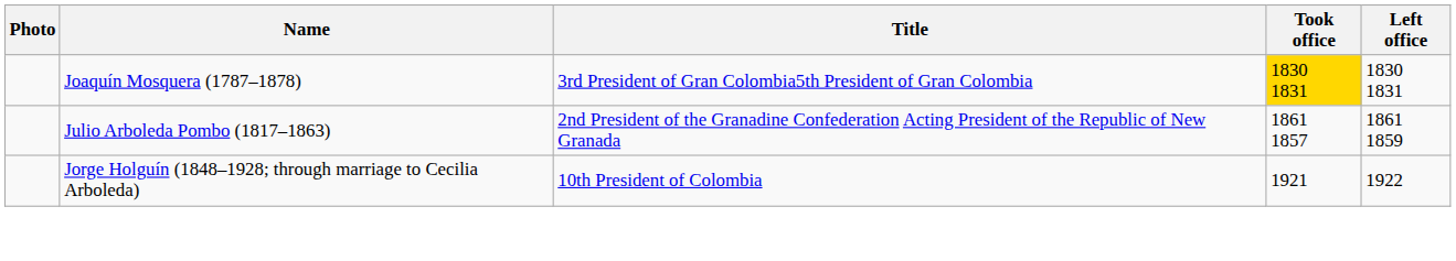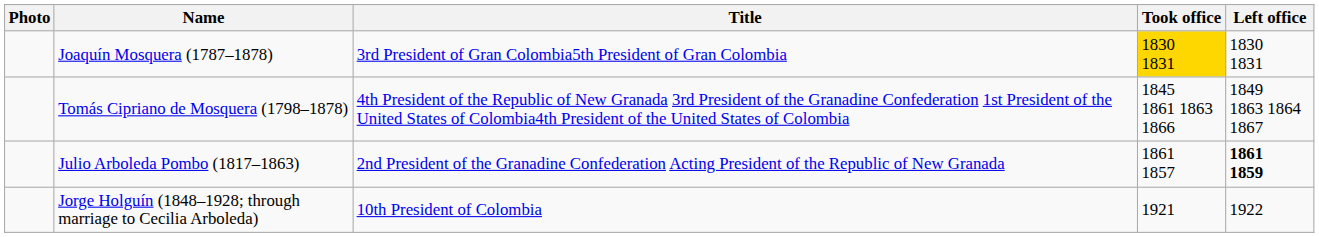+ row: Tomás Cipriano de Mosquera (1798–1878) | 4th President of the Republic of New Granada 3rd President of the Granadine Confederation 1st President of the United States of Colombia4th President of the United States of Colombia | 1845 1861 1863 1866 | 1849 1863 1864 1867
Julio Arboleda Pombo (1817–1863) | Left office: normal -> bold
